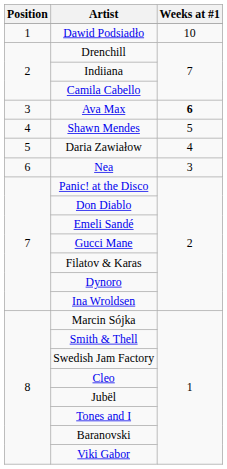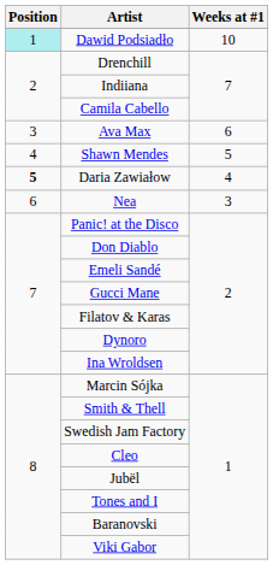Dawid Podsiadło | Position: no background -> paleturquoise background
Ava Max | Weeks at #1: bold -> normal
Daria Zawiałow | Position: normal -> bold
